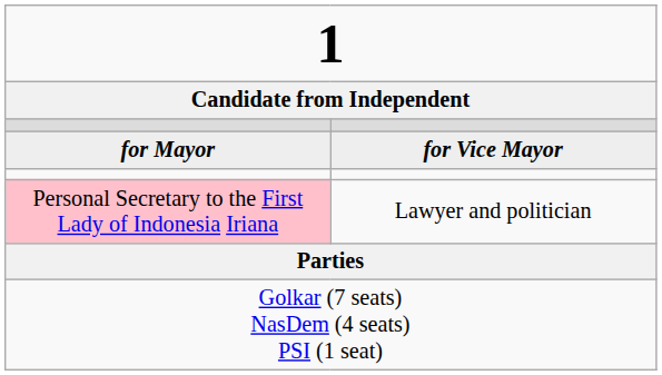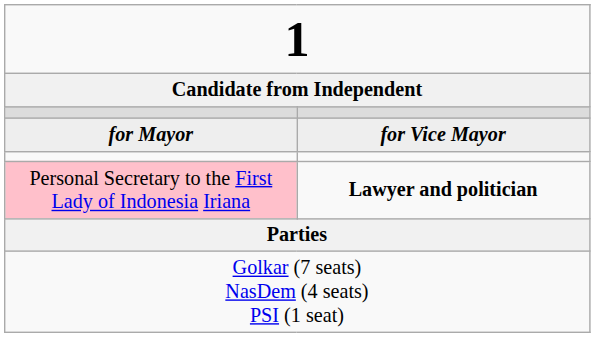row 6 | column 2: normal -> bold
